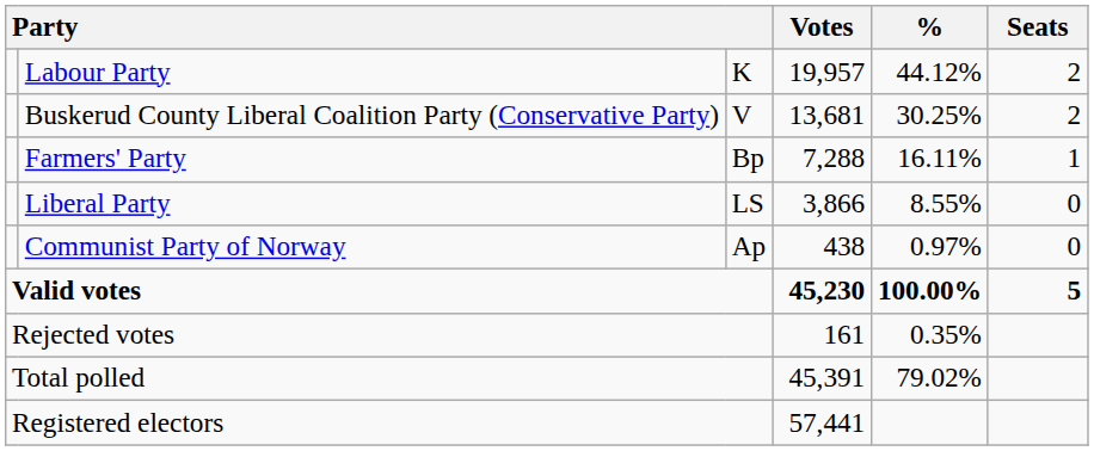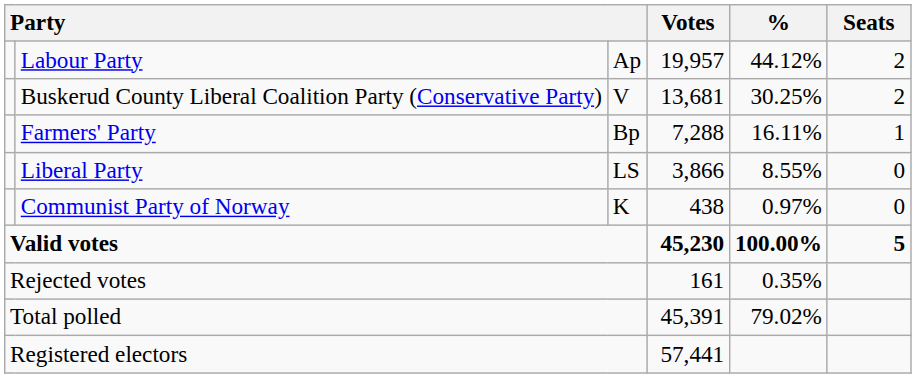Labour Party | column 3: K -> Ap
Communist Party of Norway | column 3: Ap -> K
